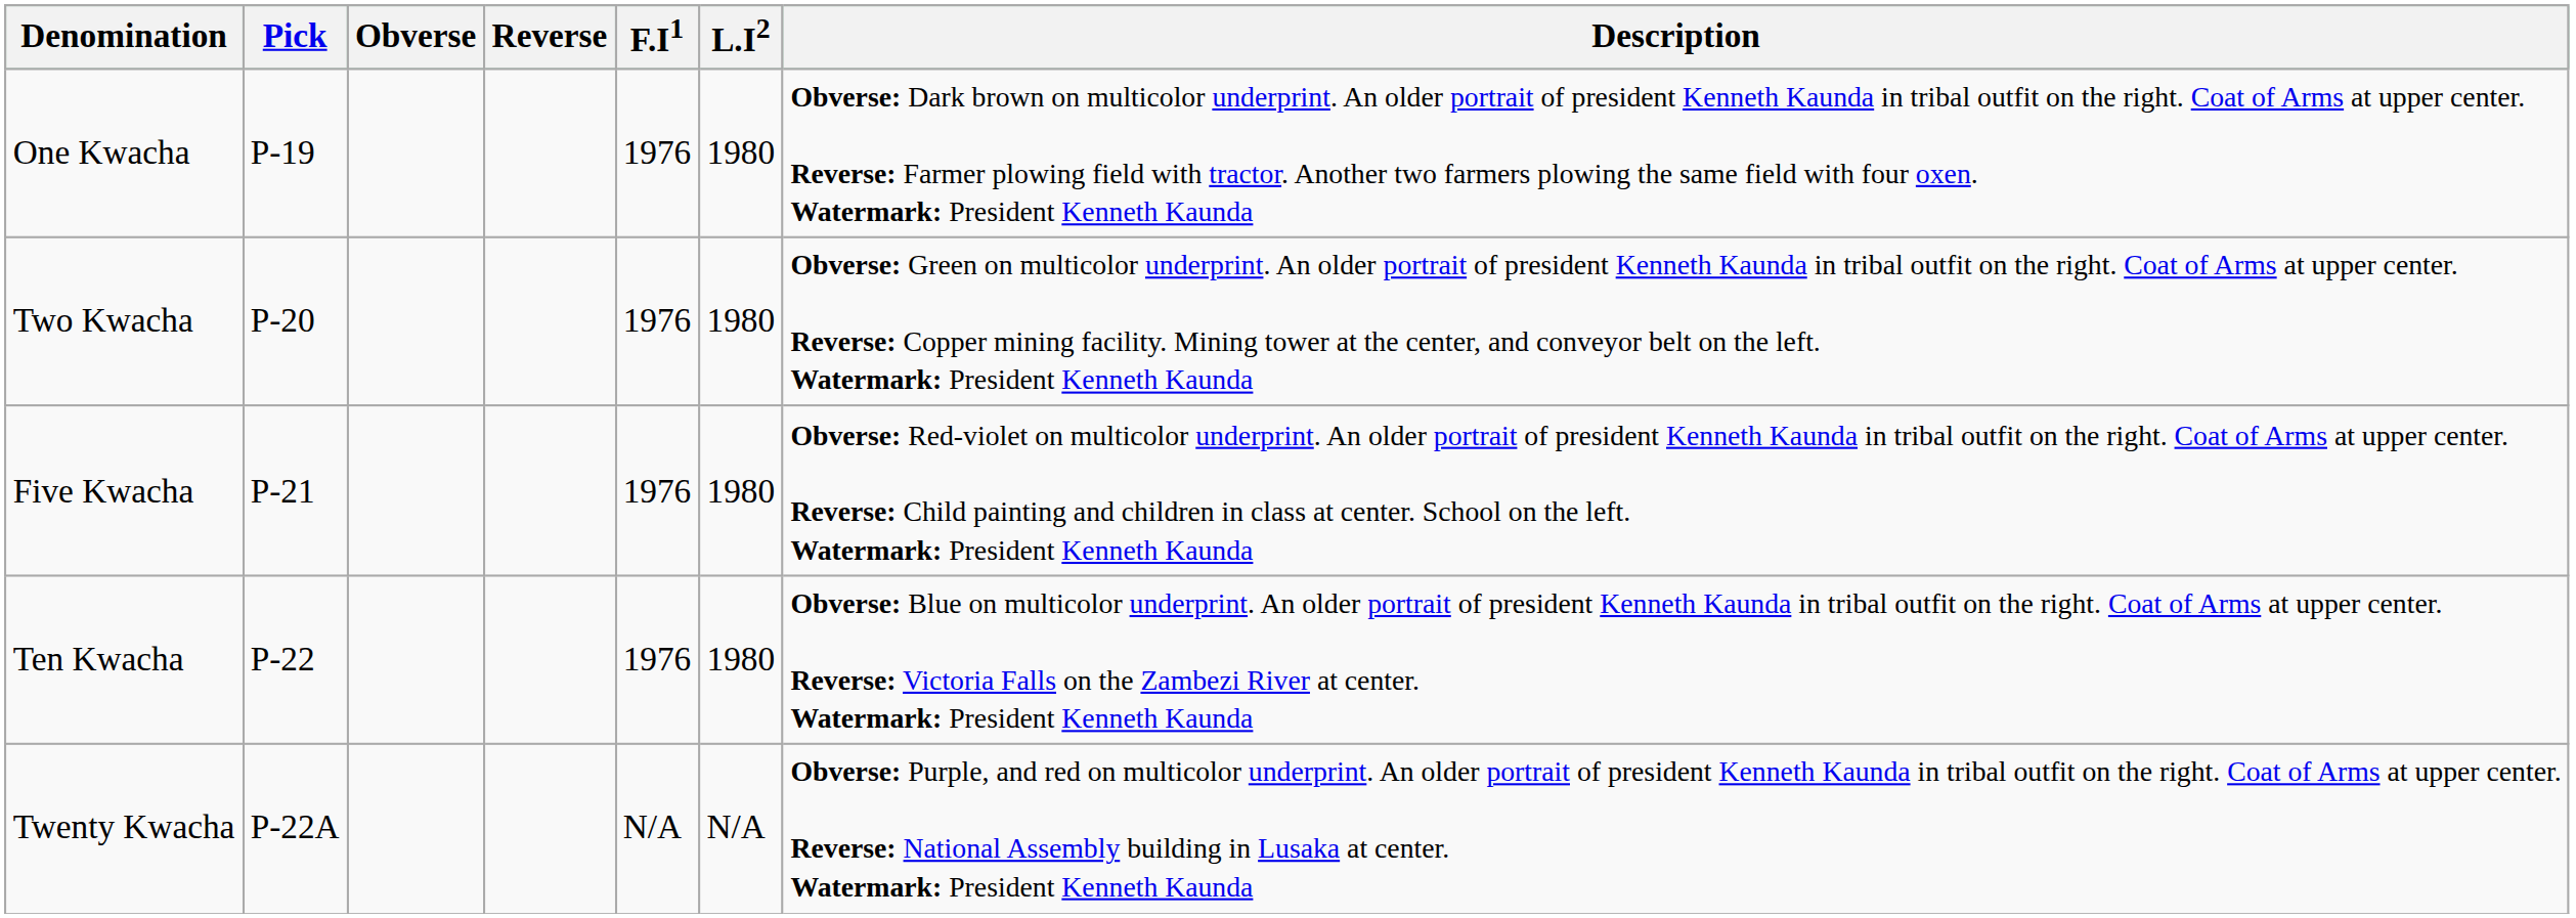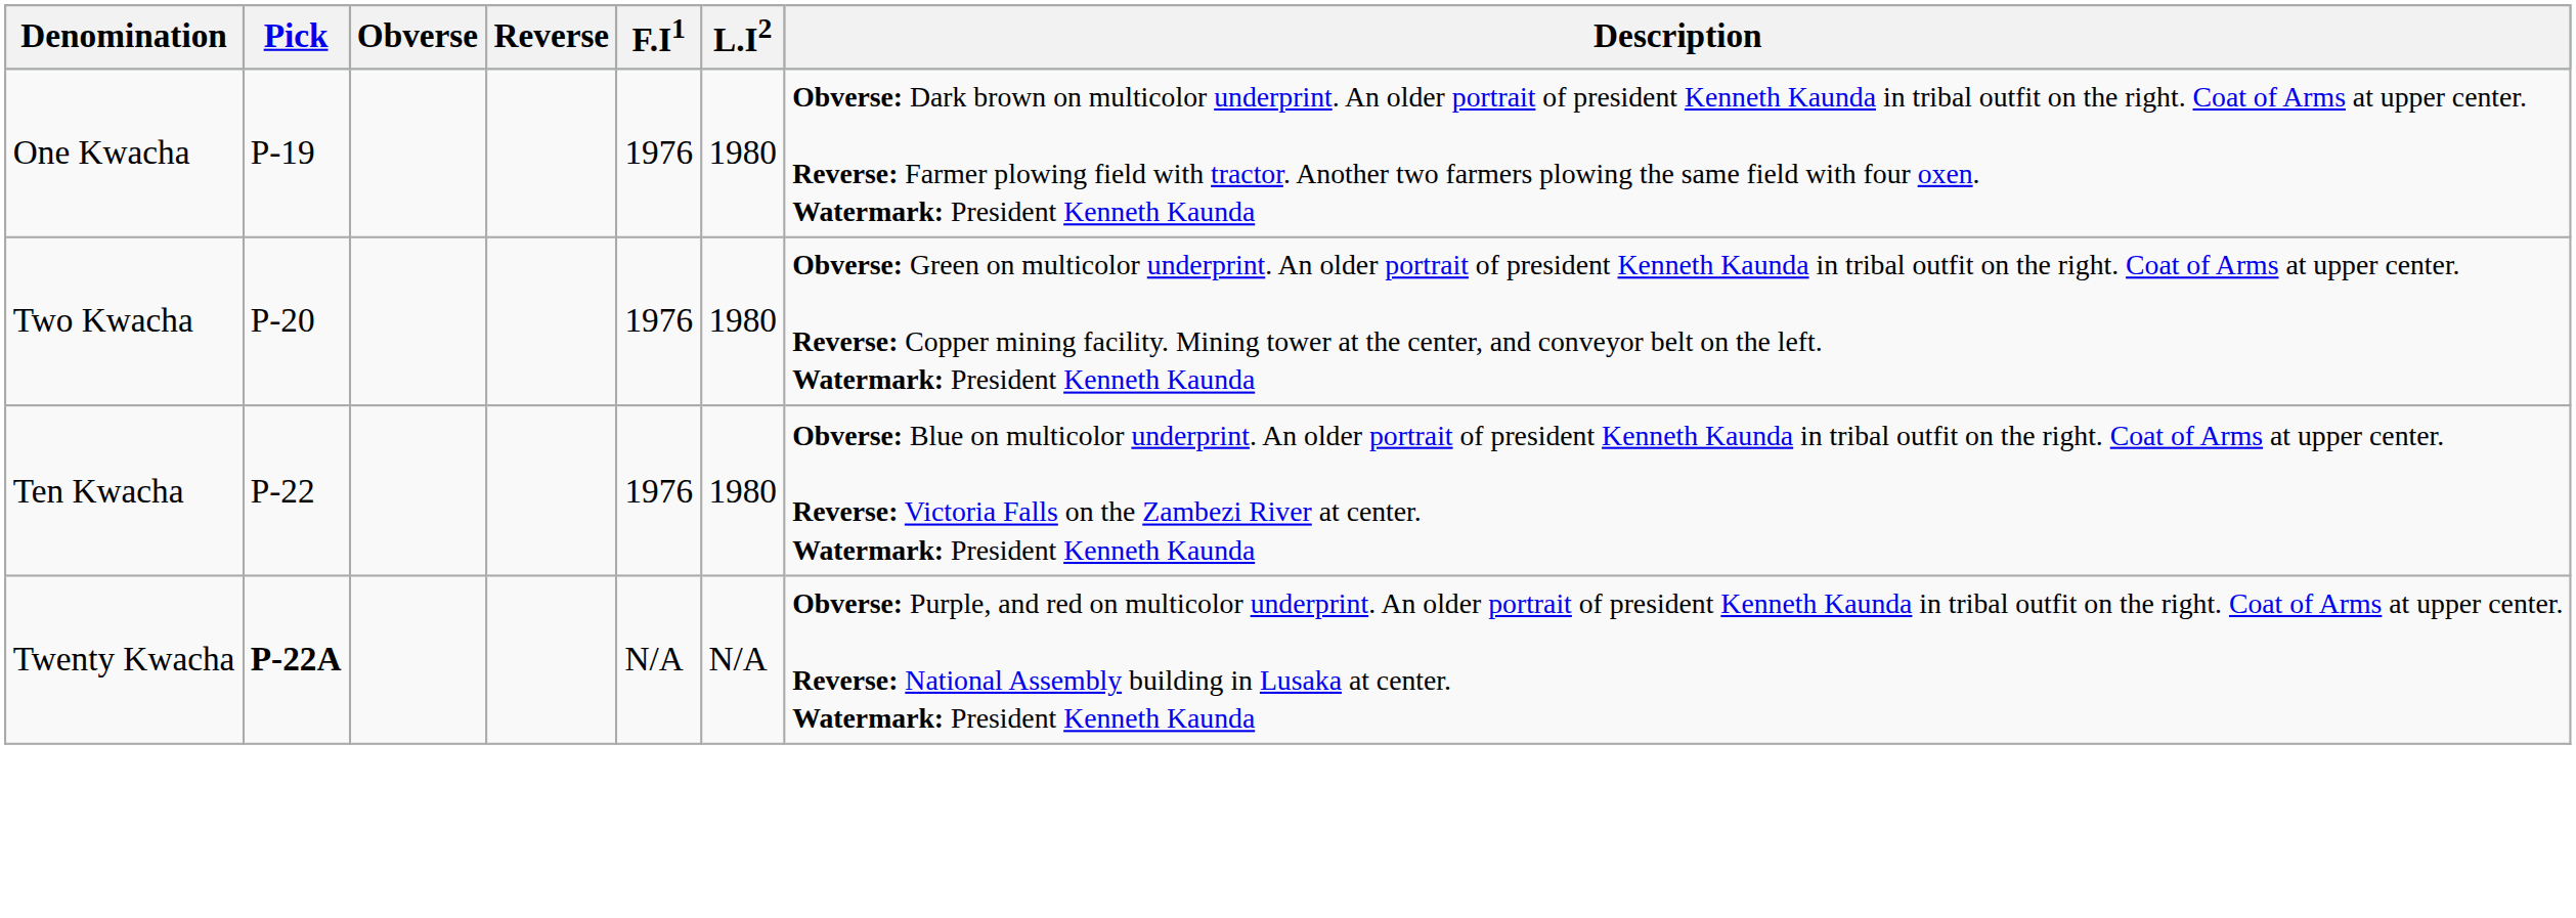- row: Five Kwacha | P-21 | 1976 | 1980 | Obverse: Red-violet on multicolor underprint. An older portrait of president Kenneth Kaunda in tribal outfit on the right. Coat of Arms at upper center. Reverse: Child painting and children in class at center. School on the left. Watermark: President Kenneth Kaunda
Twenty Kwacha | Pick: normal -> bold
